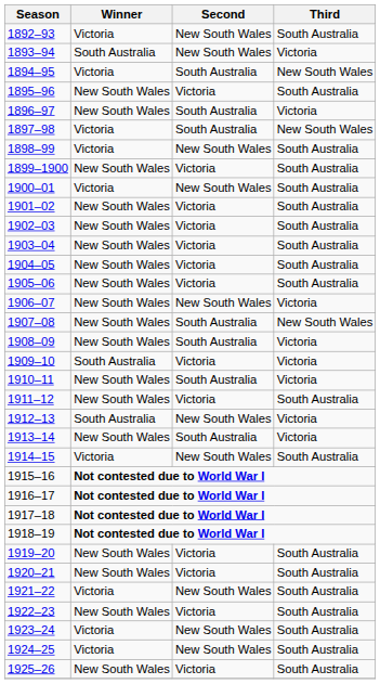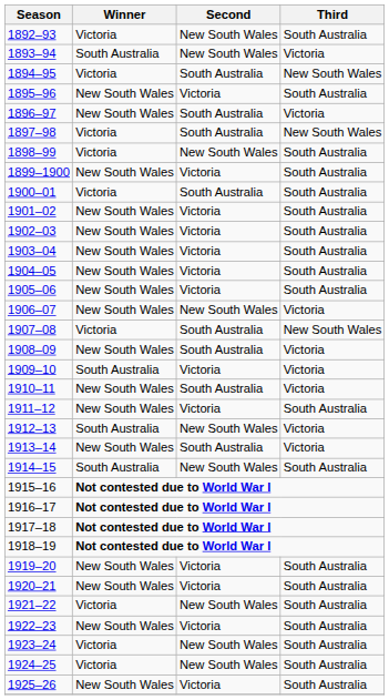1900–01 | Second: New South Wales -> South Australia
1907–08 | Winner: New South Wales -> Victoria
1914–15 | Winner: Victoria -> South Australia
